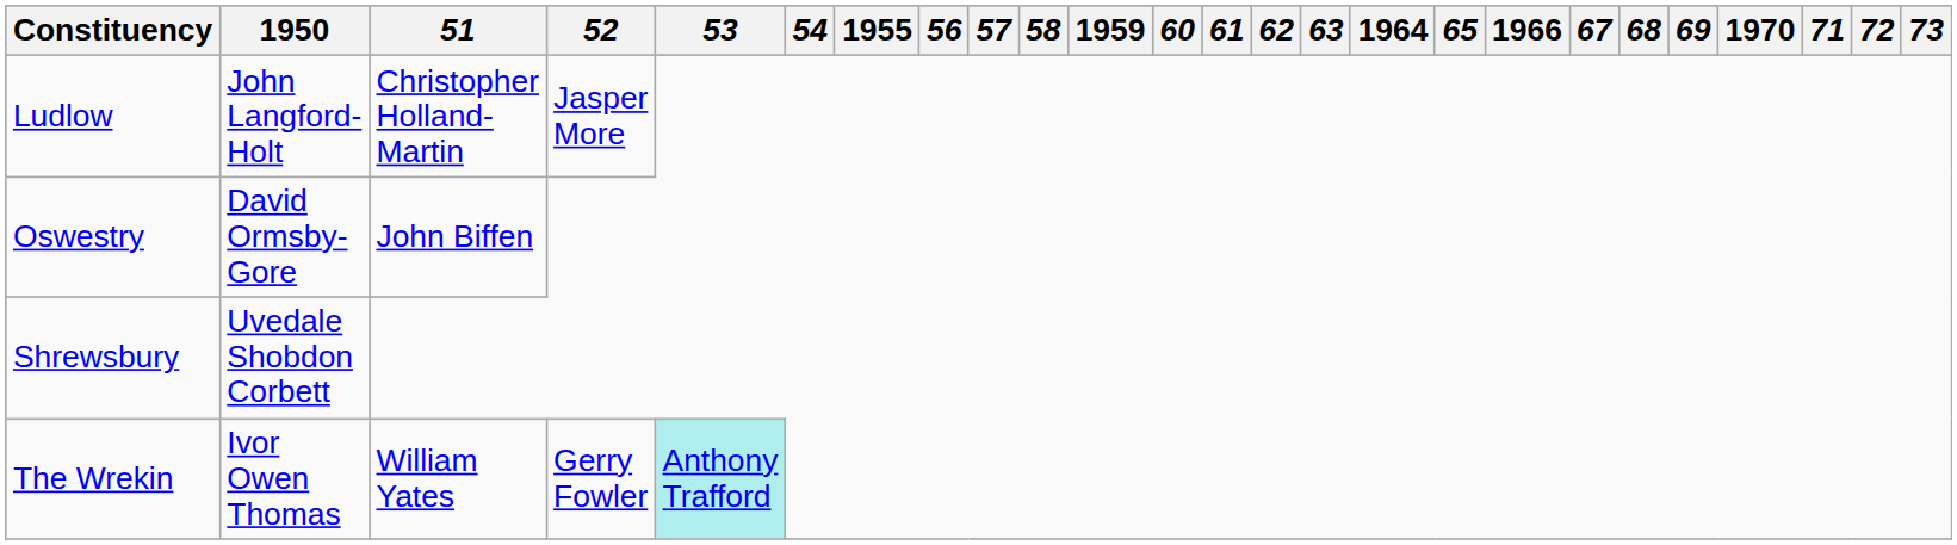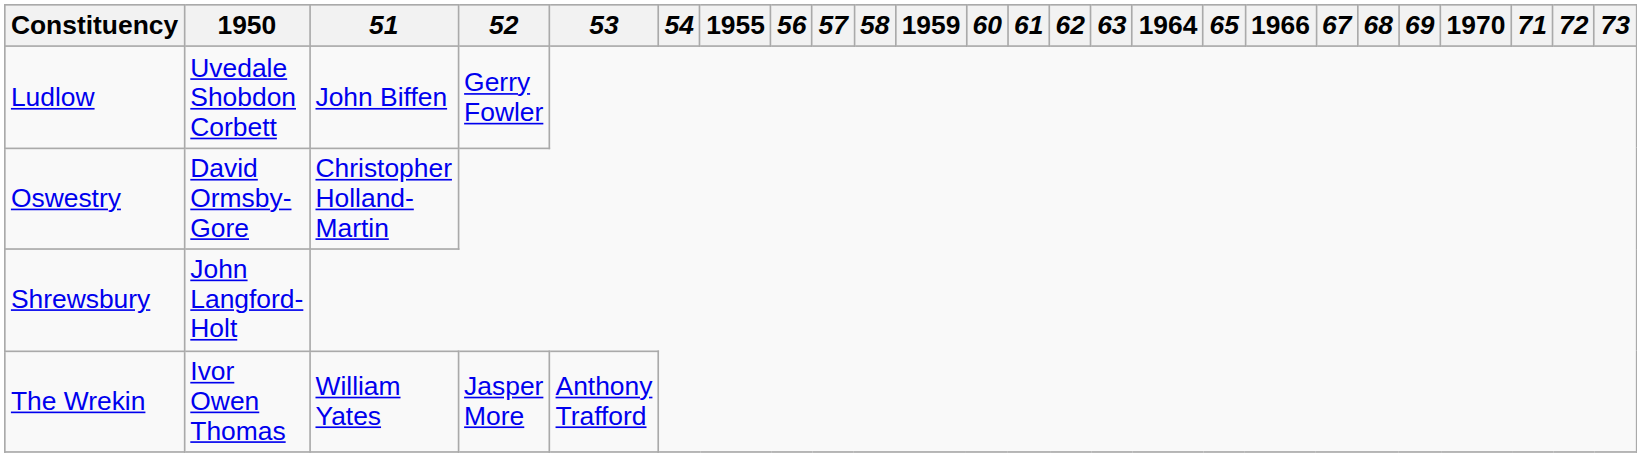Ludlow | 1950: John Langford-Holt -> Uvedale Shobdon Corbett
Ludlow | 51: Christopher Holland-Martin -> John Biffen
Ludlow | 52: Jasper More -> Gerry Fowler
Oswestry | 51: John Biffen -> Christopher Holland-Martin
Shrewsbury | 1950: Uvedale Shobdon Corbett -> John Langford-Holt
The Wrekin | 52: Gerry Fowler -> Jasper More
The Wrekin | 53: paleturquoise background -> no background
